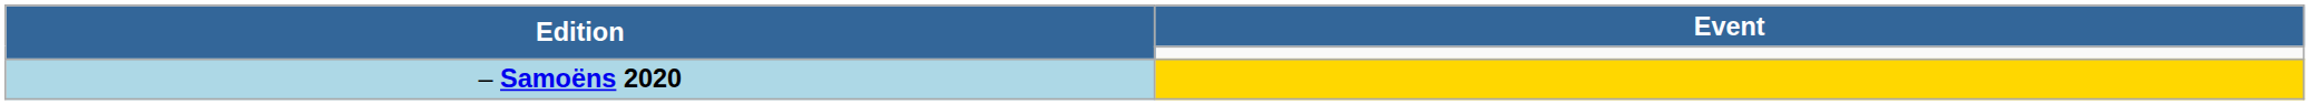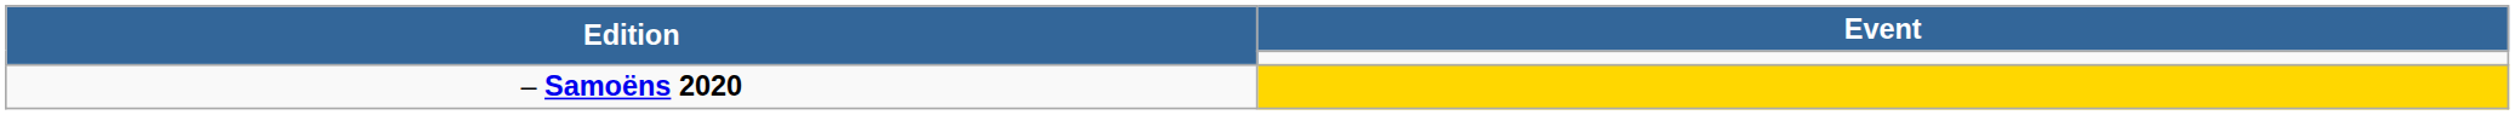– Samoëns 2020 | Edition: lightblue background -> no background
